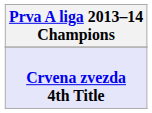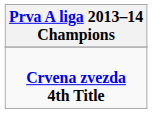row 2 | column 1: lavender background -> no background
